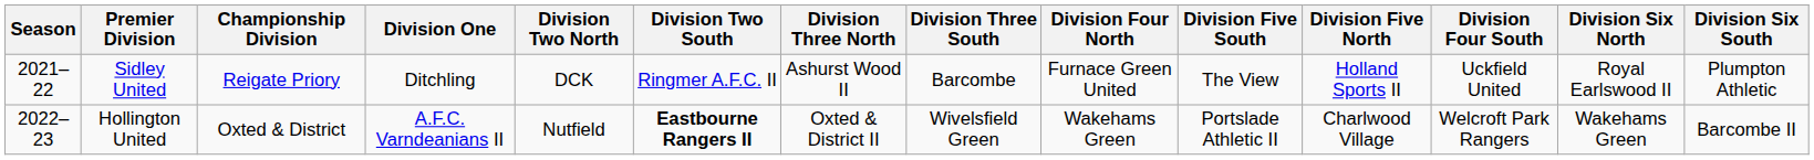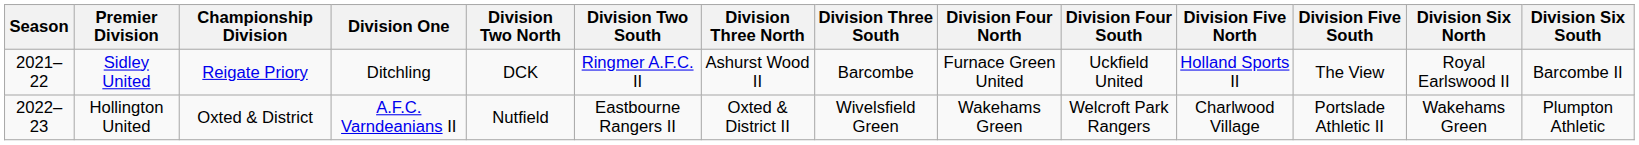columns swapped: Division Four South <-> Division Five South
Sidley United | Division Six South: Plumpton Athletic -> Barcombe II
Hollington United | Division Two South: bold -> normal
Hollington United | Division Six South: Barcombe II -> Plumpton Athletic
